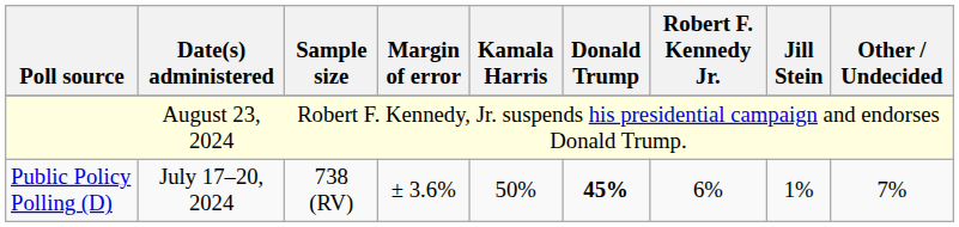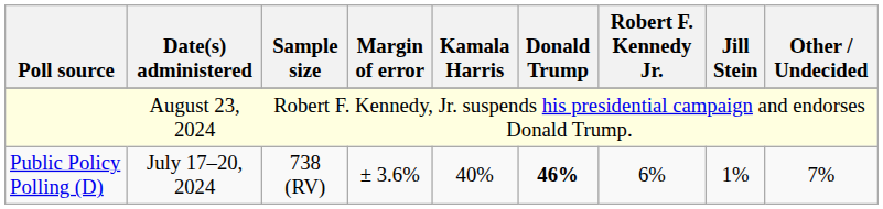Public Policy Polling (D) | Kamala Harris: 50% -> 40%
Public Policy Polling (D) | Donald Trump: 45% -> 46%
